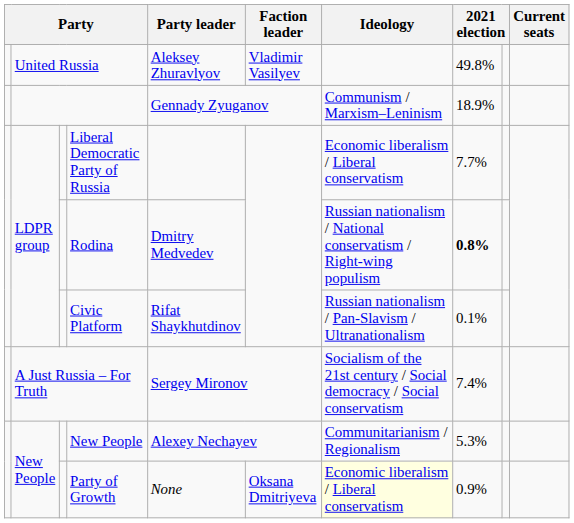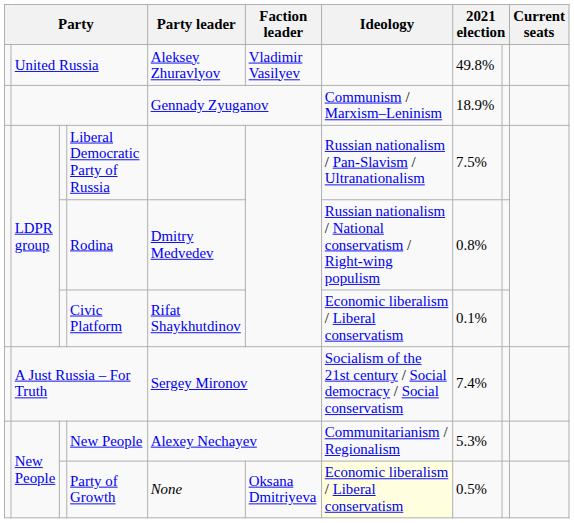Liberal Democratic Party of Russia | Ideology: Economic liberalism / Liberal conservatism -> Russian nationalism / Pan-Slavism / Ultranationalism
Liberal Democratic Party of Russia | column 8: 7.7% -> 7.5%
Rodina | column 8: bold -> normal
Civic Platform | Ideology: Russian nationalism / Pan-Slavism / Ultranationalism -> Economic liberalism / Liberal conservatism
Party of Growth | column 8: 0.9% -> 0.5%
